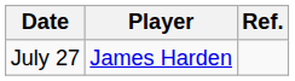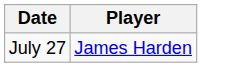- column: Ref.
